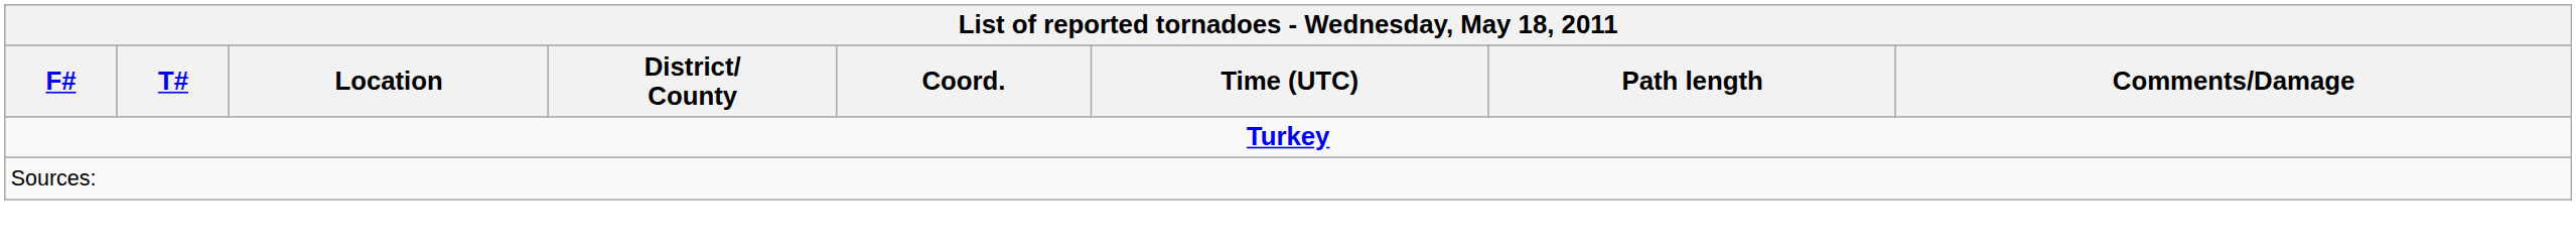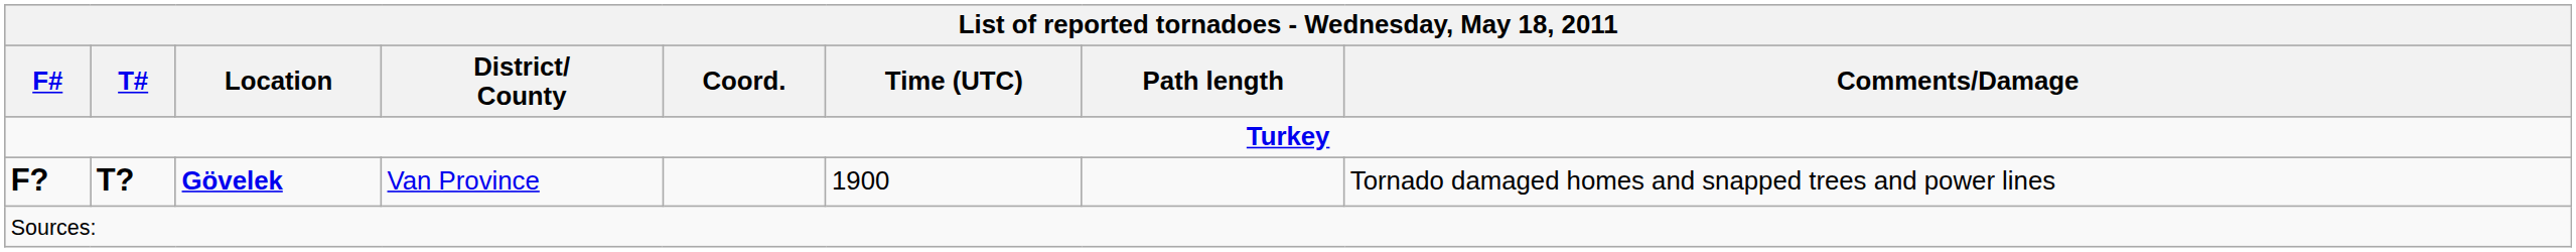+ row: F? | T? | Gövelek | Van Province | 1900 | Tornado damaged homes and snapped trees and power lines
